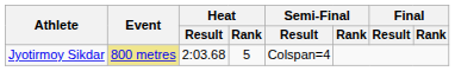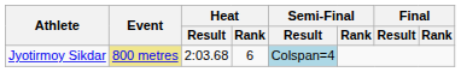Jyotirmoy Sikdar | Heat / Rank: 5 -> 6
Jyotirmoy Sikdar | Semi-Final / Result: no background -> lightblue background
